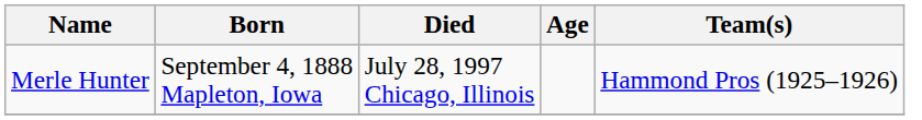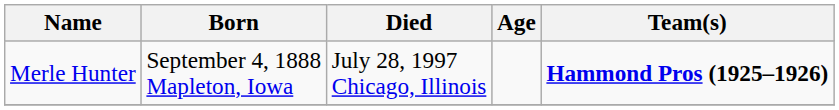Merle Hunter | Team(s): normal -> bold
